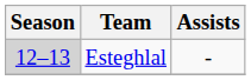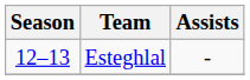Esteghlal | Season: lightgrey background -> no background
